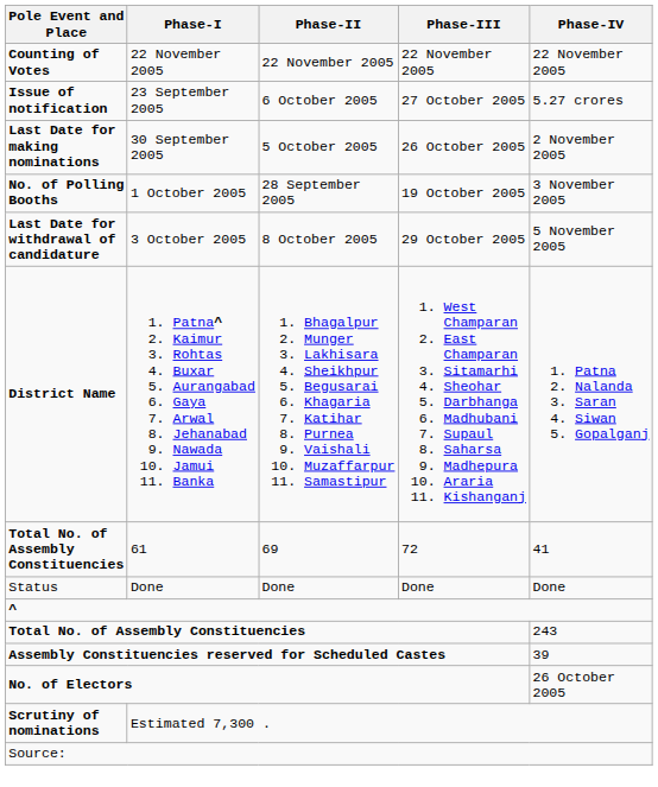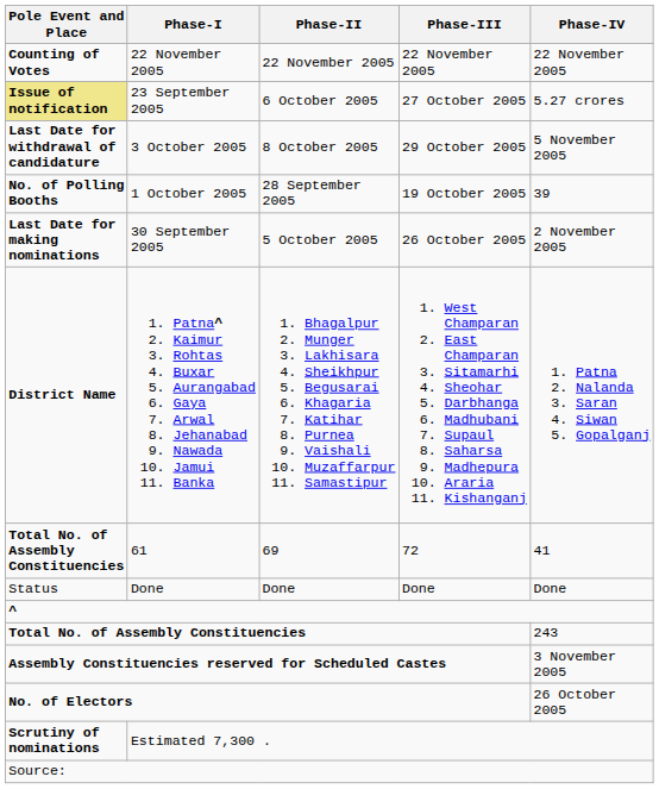23 September 2005 | Pole Event and Place: no background -> khaki background
rows swapped: 30 September 2005 <-> 3 October 2005
1 October 2005 | Phase-IV: 3 November 2005 -> 39
Assembly Constituencies reserved for Scheduled Castes | Phase-IV: 39 -> 3 November 2005
